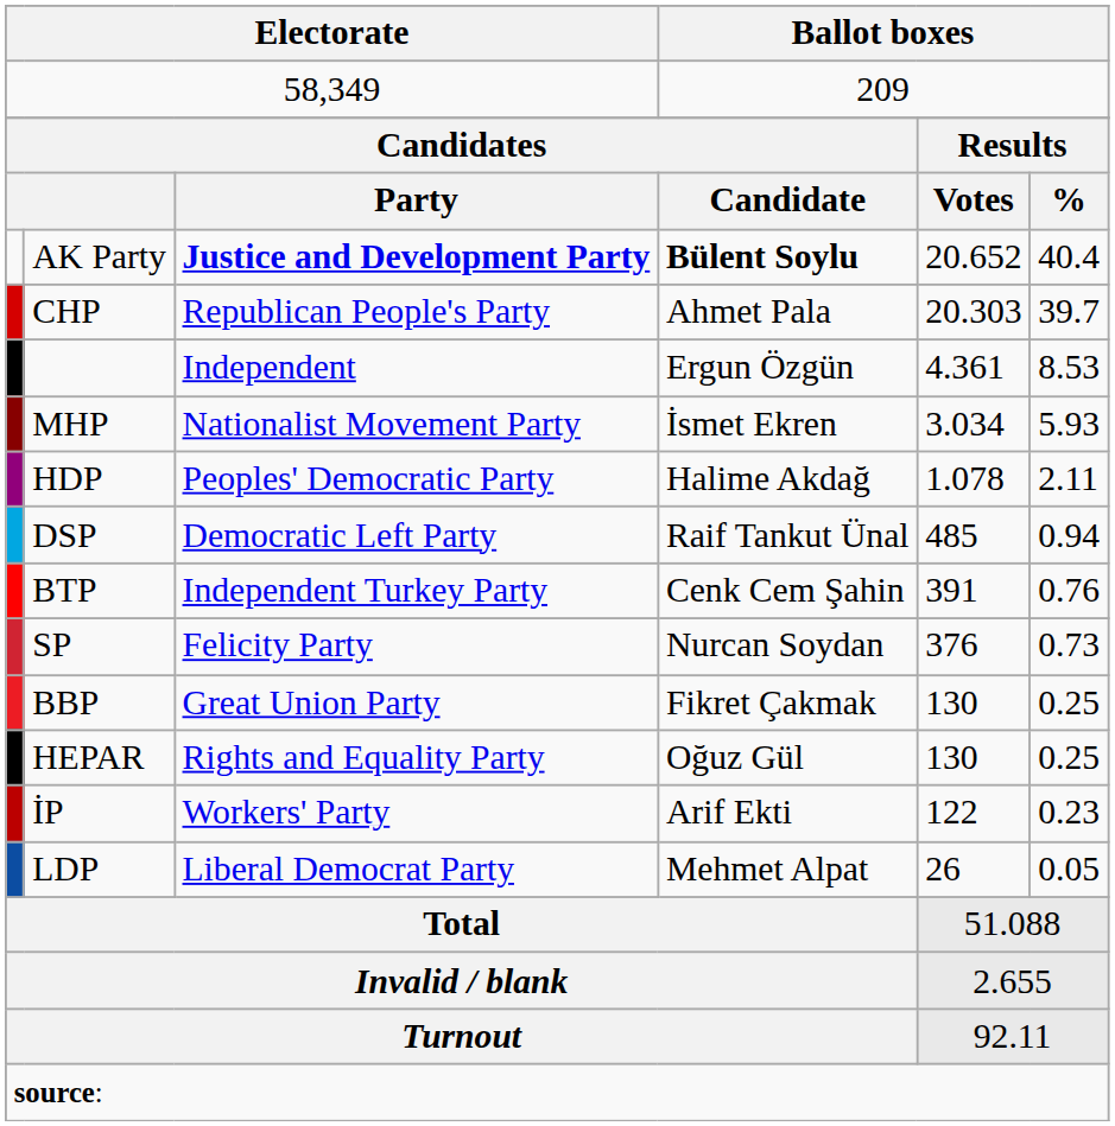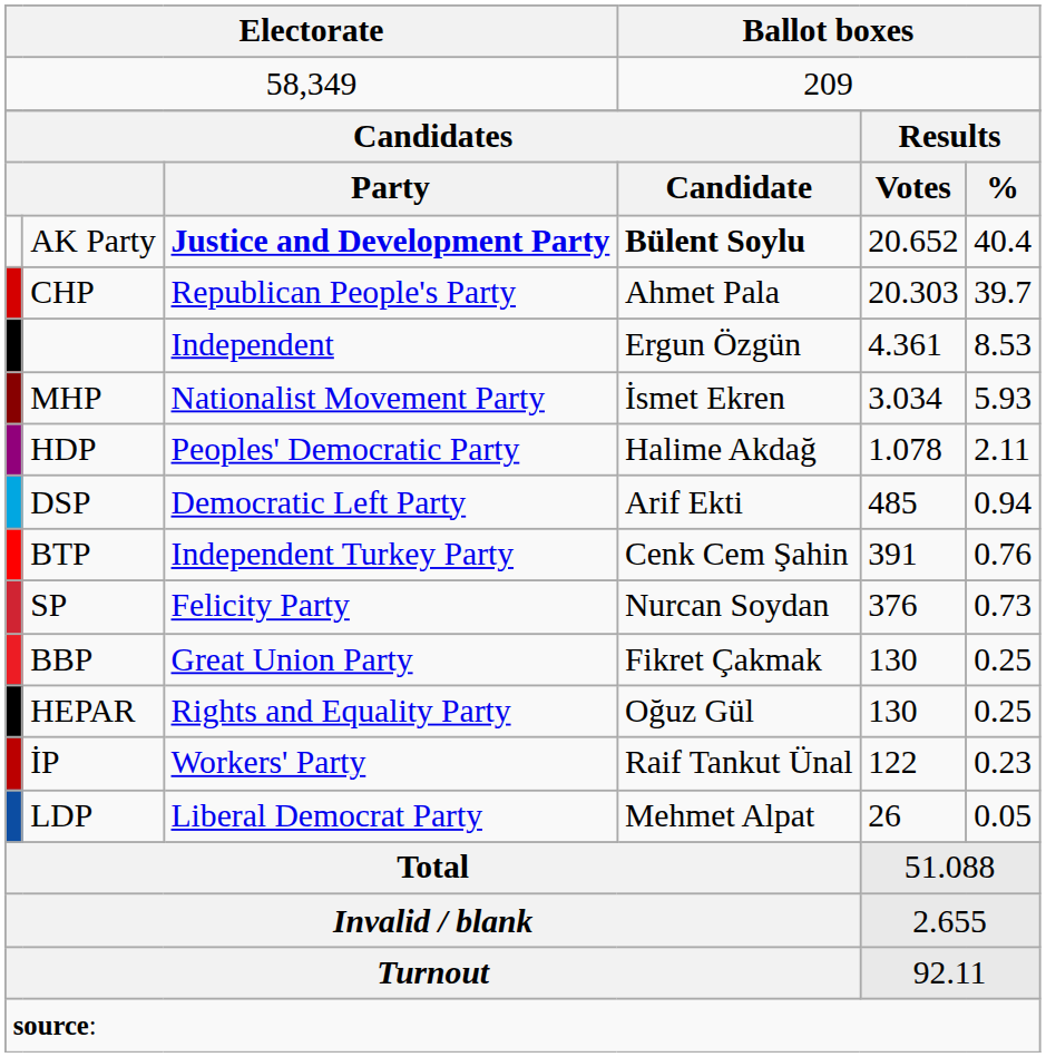DSP | column 4: Raif Tankut Ünal -> Arif Ekti
İP | column 4: Arif Ekti -> Raif Tankut Ünal
